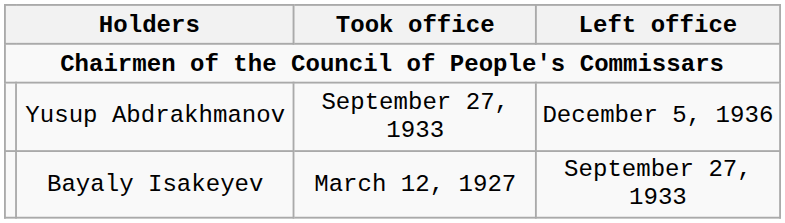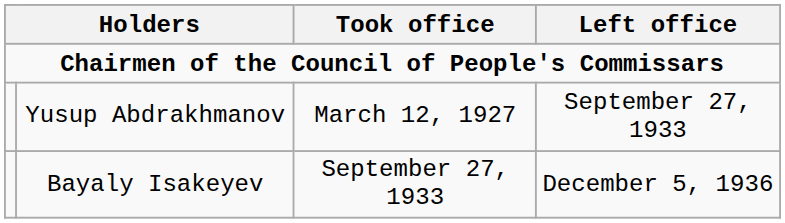Yusup Abdrakhmanov | Took office: September 27, 1933 -> March 12, 1927
Yusup Abdrakhmanov | Left office: December 5, 1936 -> September 27, 1933
Bayaly Isakeyev | Took office: March 12, 1927 -> September 27, 1933
Bayaly Isakeyev | Left office: September 27, 1933 -> December 5, 1936
